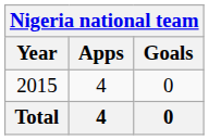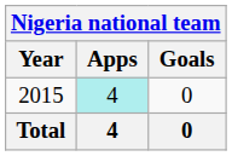2015 | Apps: no background -> paleturquoise background
